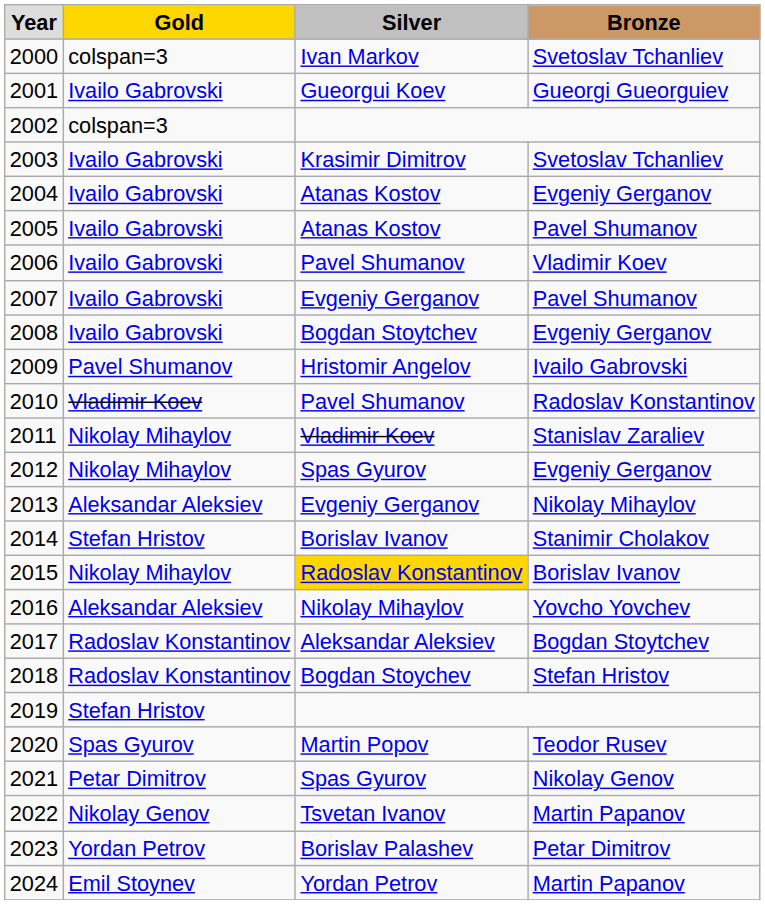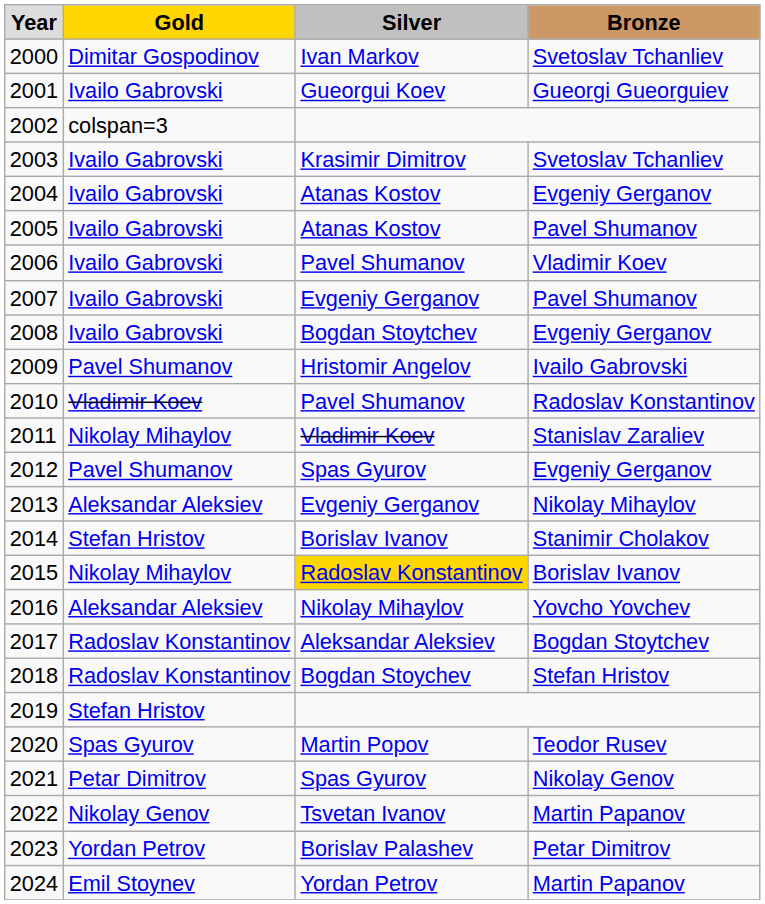2000 | column 2: colspan=3 -> Dimitar Gospodinov
2012 | column 2: Nikolay Mihaylov -> Pavel Shumanov
